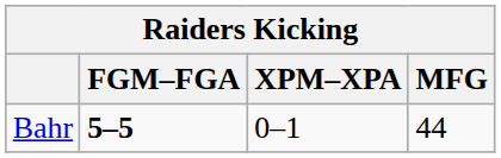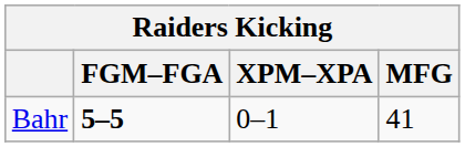Bahr | MFG: 44 -> 41
